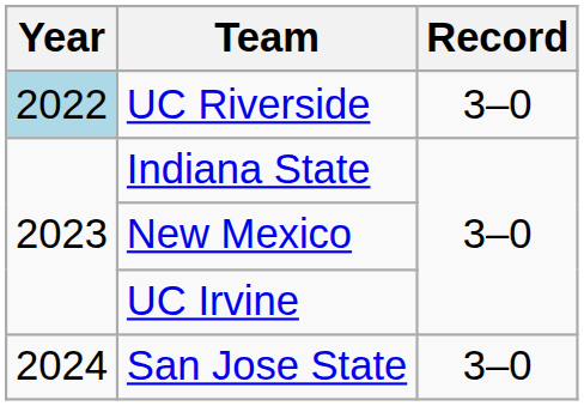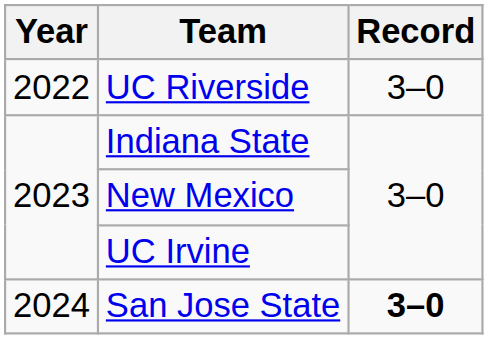UC Riverside | Year: lightblue background -> no background
San Jose State | Record: normal -> bold
